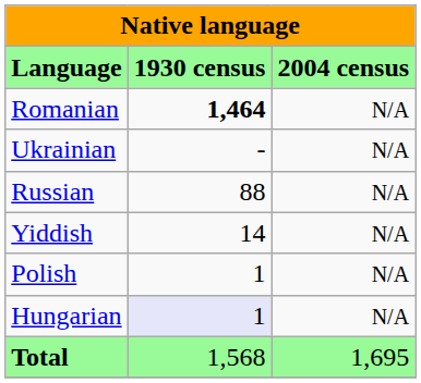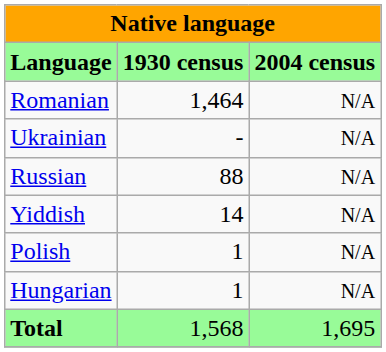Romanian | column 2: bold -> normal
Hungarian | column 2: lavender background -> no background
